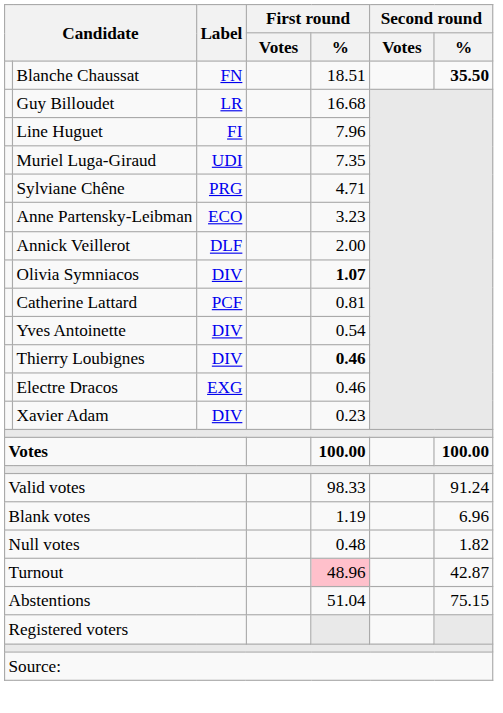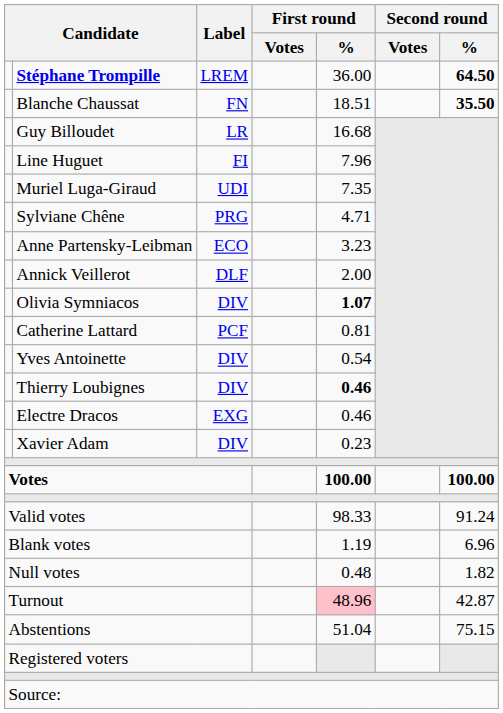+ row: Stéphane Trompille | LREM | 36.00 | 64.50
